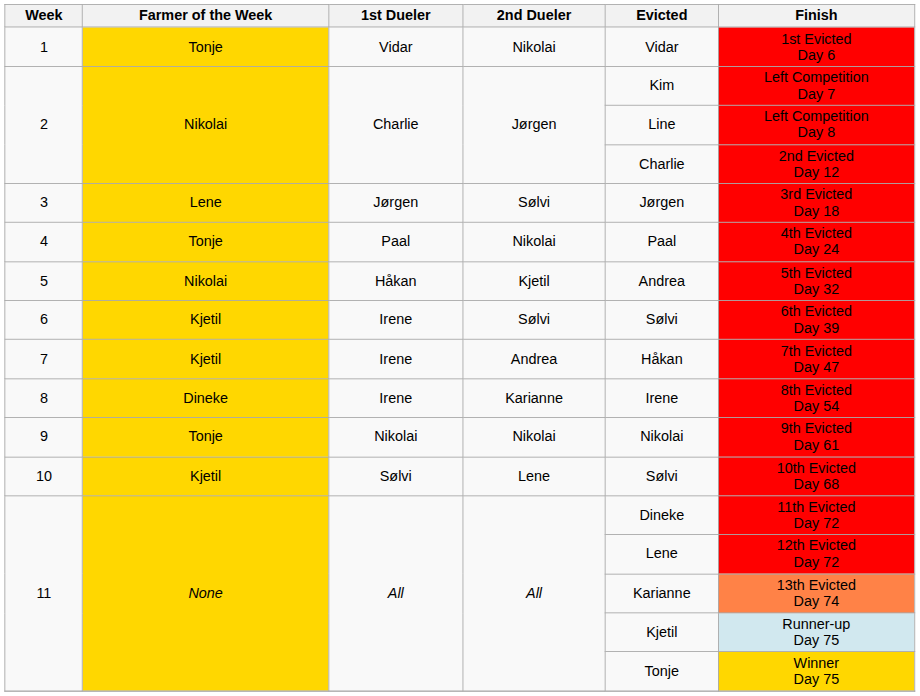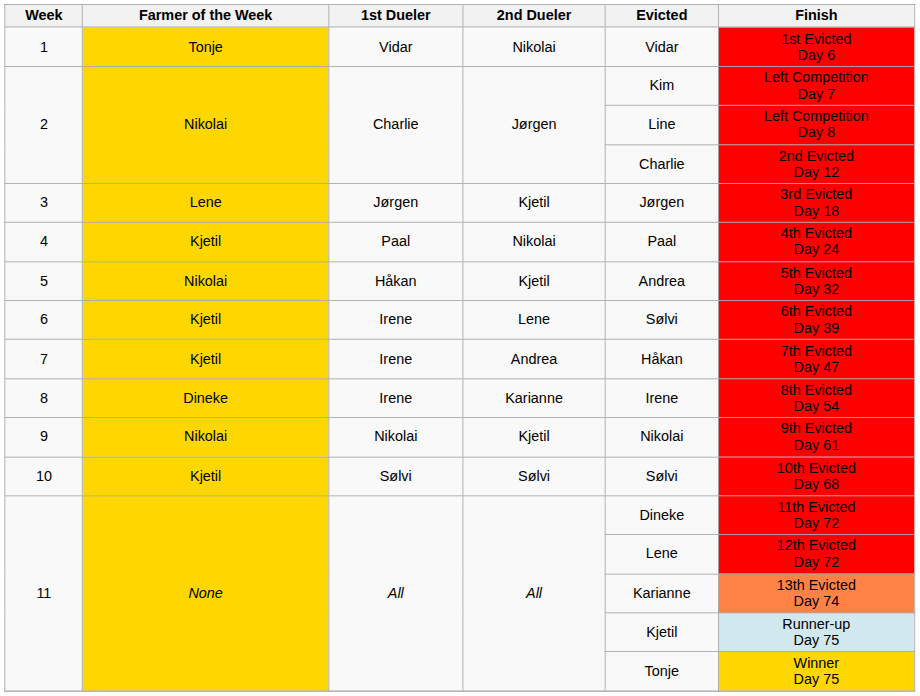3 | 2nd Dueler: Sølvi -> Kjetil
4 | Farmer of the Week: Tonje -> Kjetil
6 | 2nd Dueler: Sølvi -> Lene
9 | Farmer of the Week: Tonje -> Nikolai
9 | 2nd Dueler: Nikolai -> Kjetil
10 | 2nd Dueler: Lene -> Sølvi
